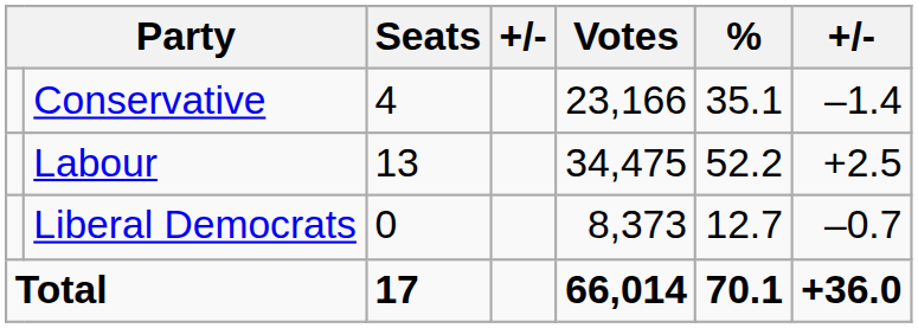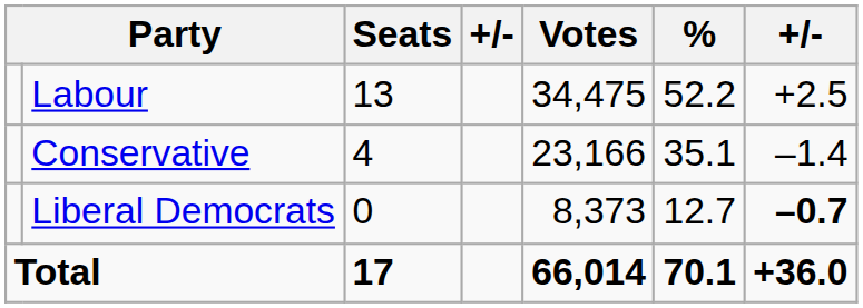rows swapped: Labour <-> Conservative
Liberal Democrats | column 7: normal -> bold
